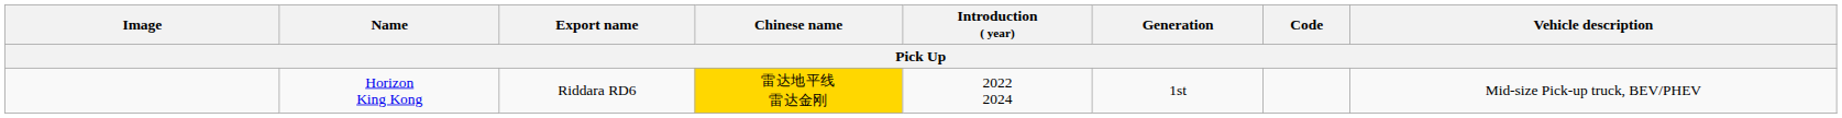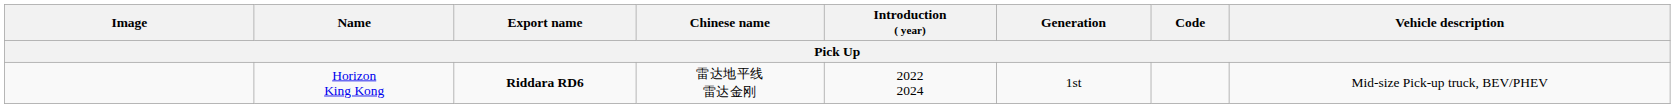Horizon King Kong | Export name: normal -> bold
Horizon King Kong | Chinese name: gold background -> no background
